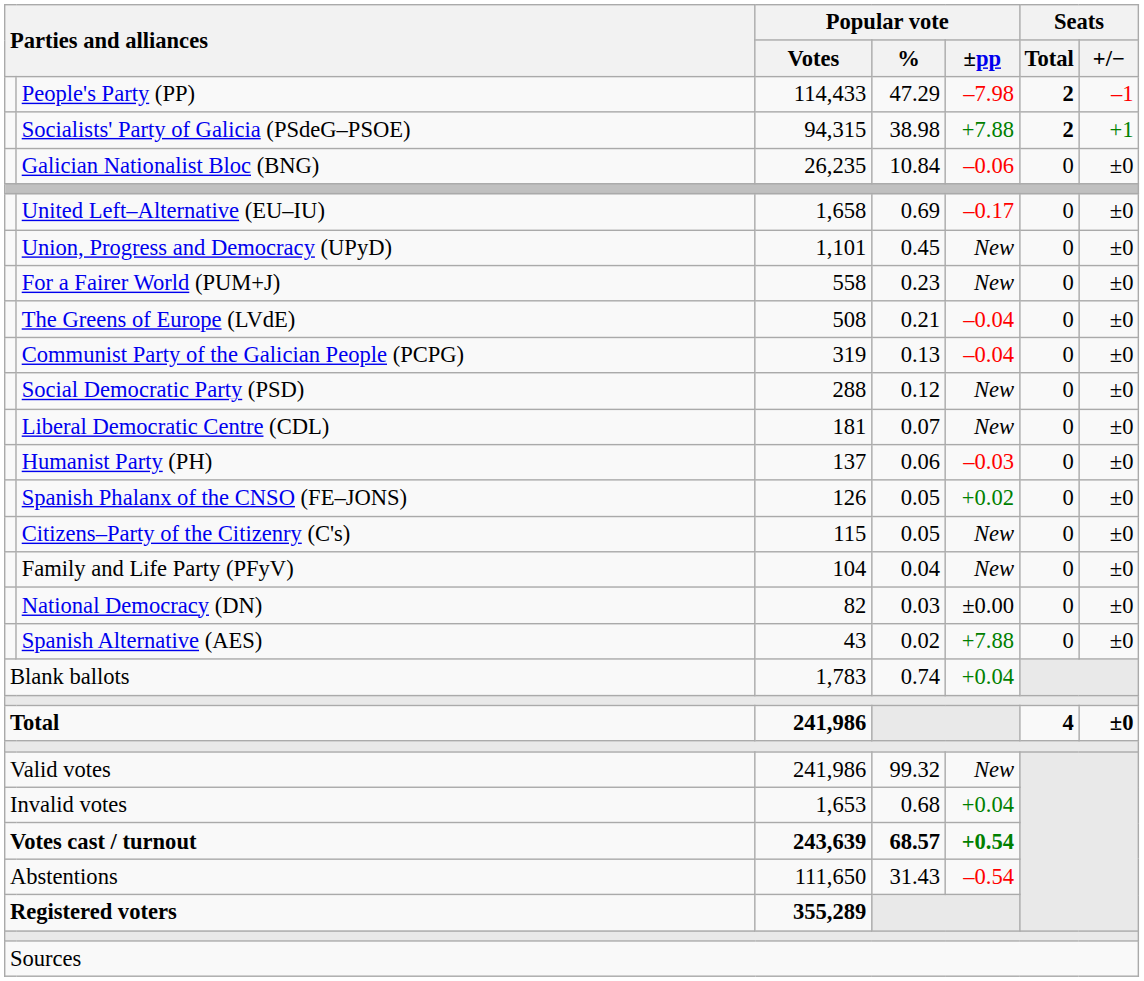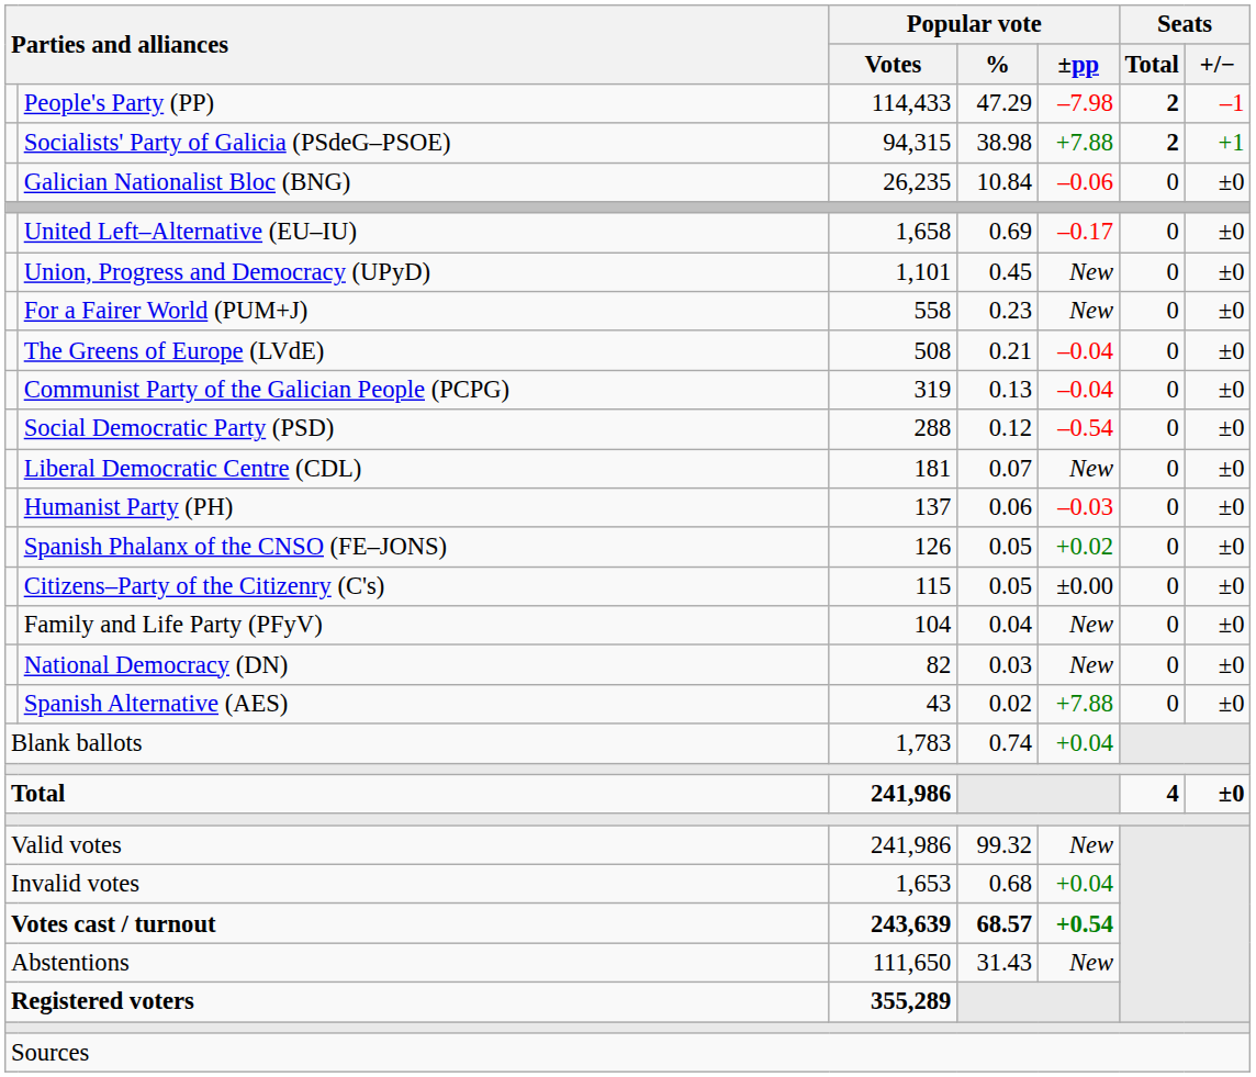Social Democratic Party (PSD) | Popular vote / ±pp: New -> –0.54
Citizens–Party of the Citizenry (C's) | Popular vote / ±pp: New -> ±0.00
National Democracy (DN) | Popular vote / ±pp: ±0.00 -> New
Abstentions | Popular vote / ±pp: –0.54 -> New
